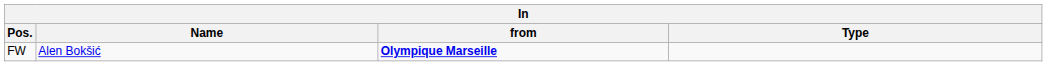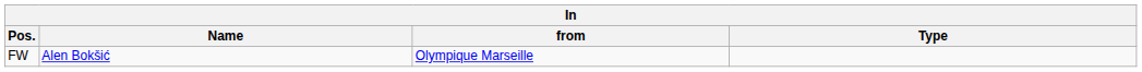FW | from: bold -> normal
